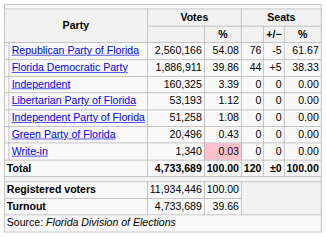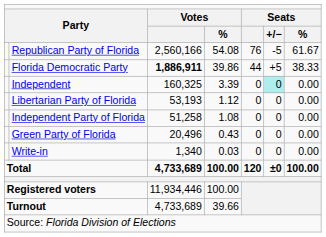Florida Democratic Party | column 3: normal -> bold
Independent | column 6: no background -> paleturquoise background
Write-in | column 4: pink background -> no background
